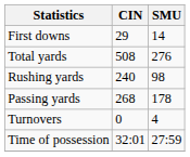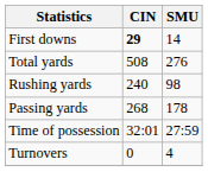First downs | CIN: normal -> bold
rows swapped: Turnovers <-> Time of possession
